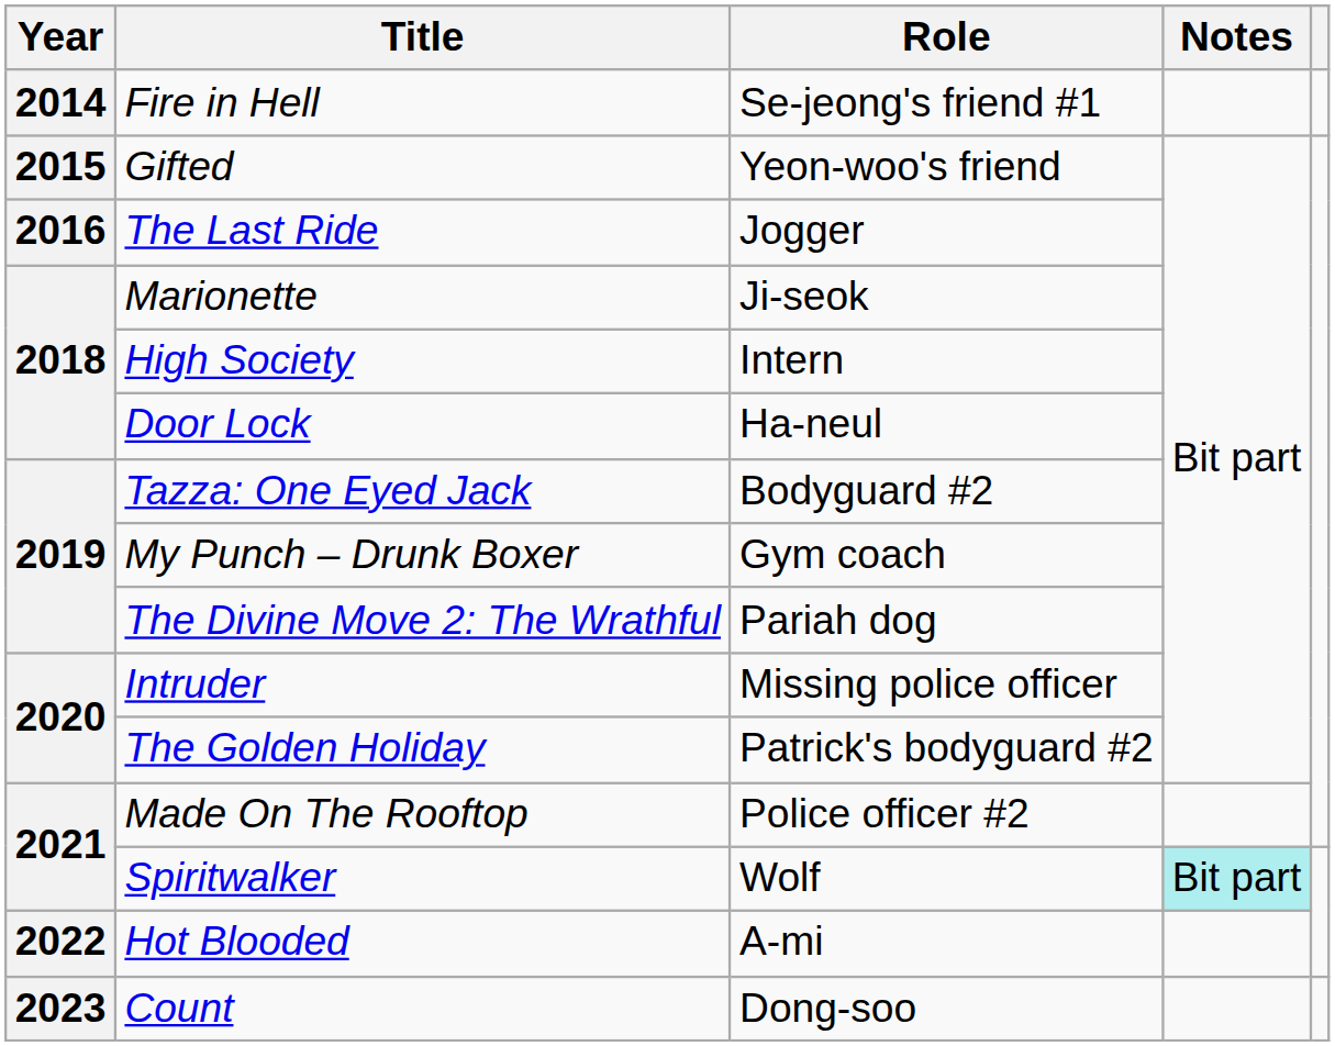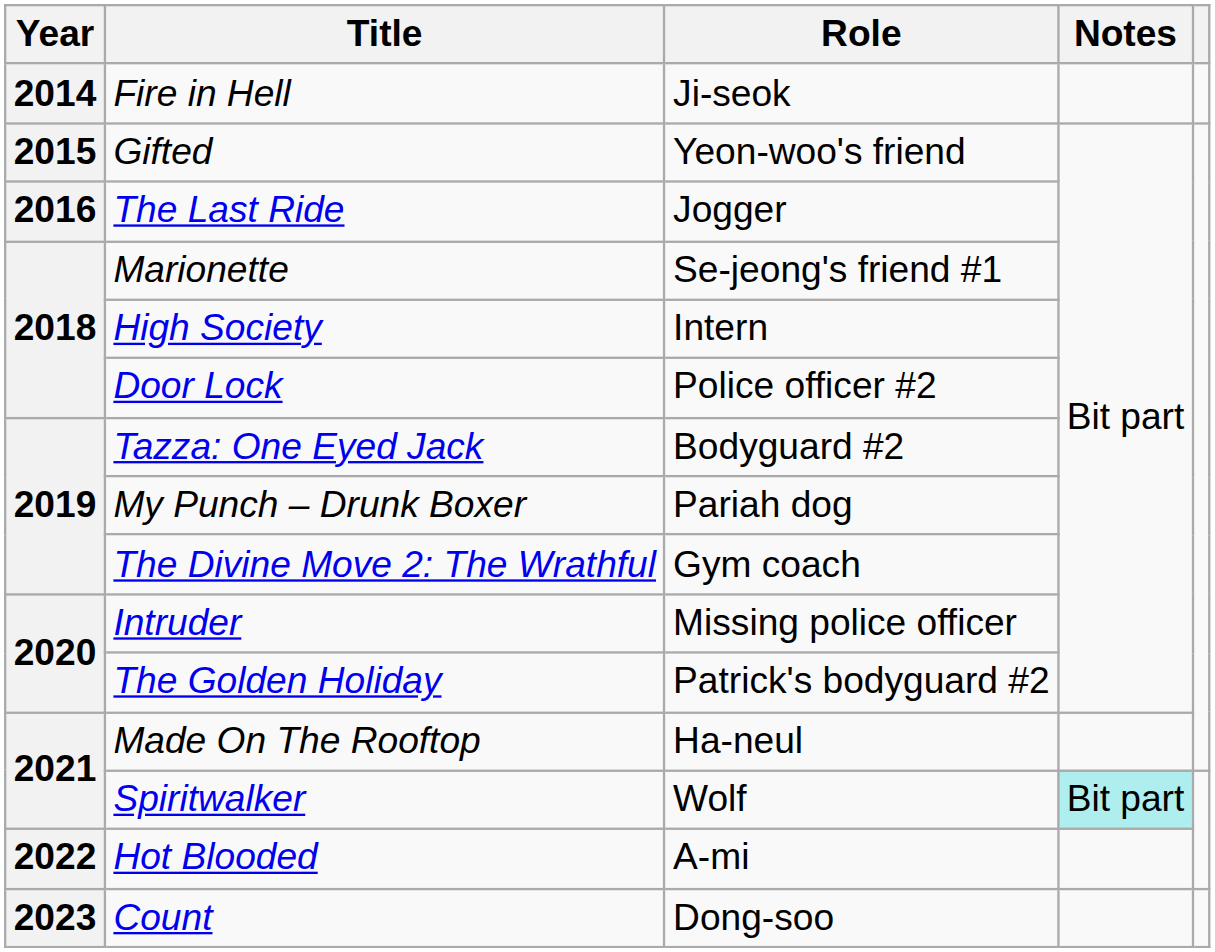Fire in Hell | Role: Se-jeong's friend #1 -> Ji-seok
Marionette | Role: Ji-seok -> Se-jeong's friend #1
Door Lock | Role: Ha-neul -> Police officer #2
My Punch – Drunk Boxer | Role: Gym coach -> Pariah dog
The Divine Move 2: The Wrathful | Role: Pariah dog -> Gym coach
Made On The Rooftop | Role: Police officer #2 -> Ha-neul
